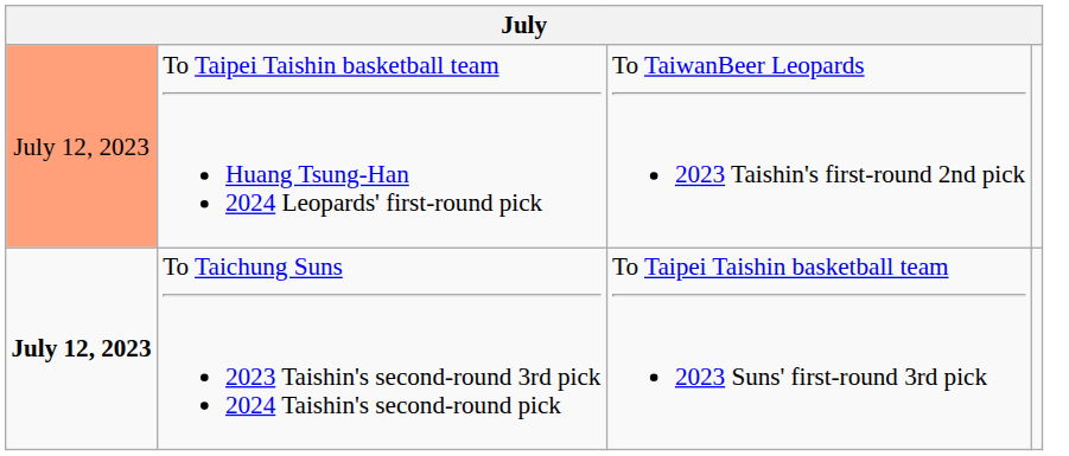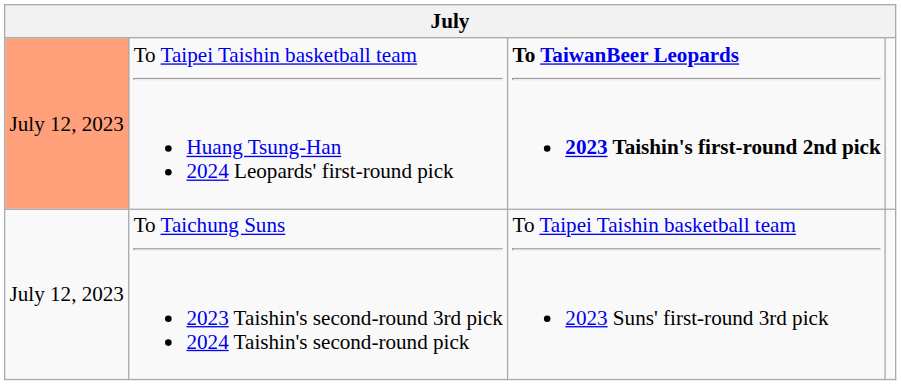row 2 | column 3: normal -> bold
row 3 | column 1: bold -> normal
